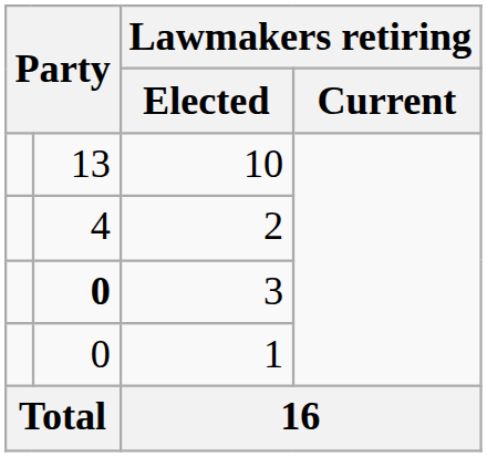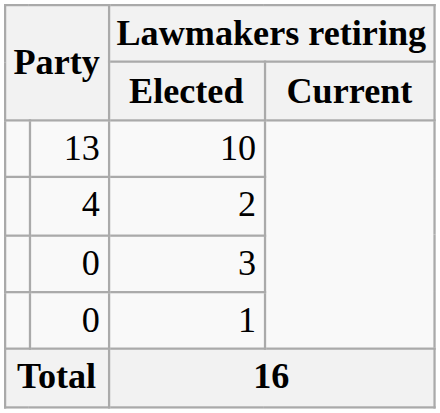3 | column 2: bold -> normal
